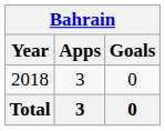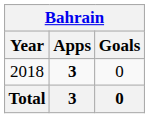2018 | Apps: normal -> bold
